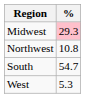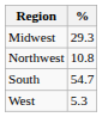Midwest | %: pink background -> no background
